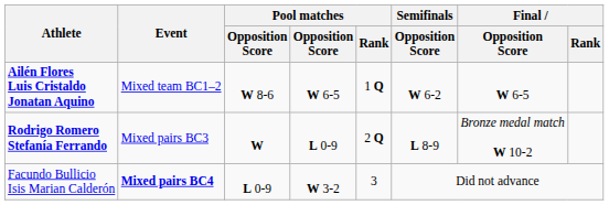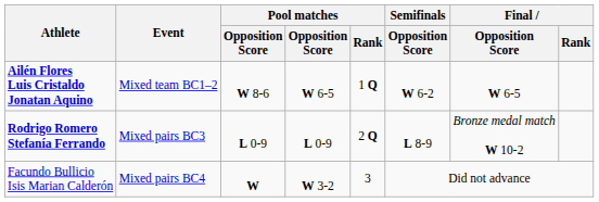Rodrigo Romero Stefanía Ferrando | column 3: W -> L 0-9
Facundo Bullicio Isis Marian Calderón | Event: bold -> normal
Facundo Bullicio Isis Marian Calderón | column 3: L 0-9 -> W
